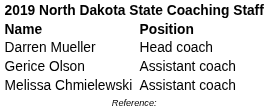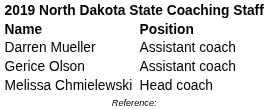Darren Mueller | Position: Head coach -> Assistant coach
Melissa Chmielewski | Position: Assistant coach -> Head coach
